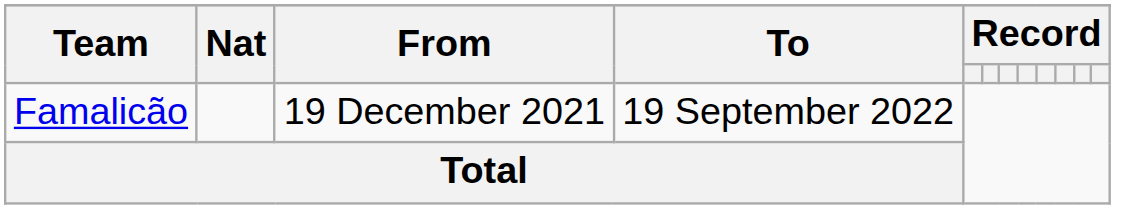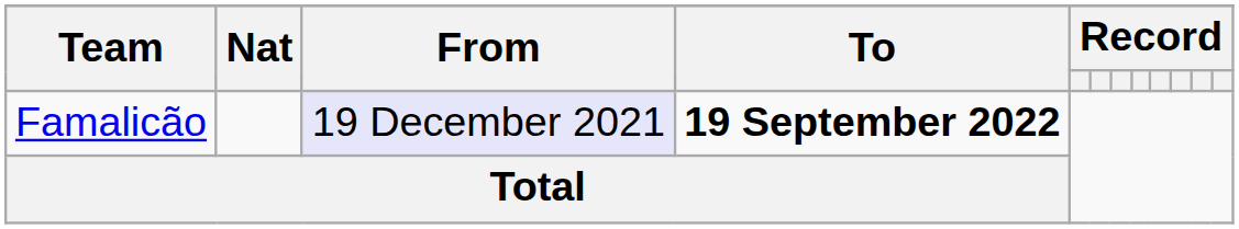Famalicão | From: no background -> lavender background
Famalicão | To: normal -> bold
